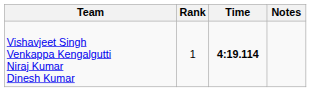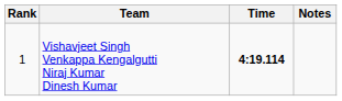columns swapped: Rank <-> Team
